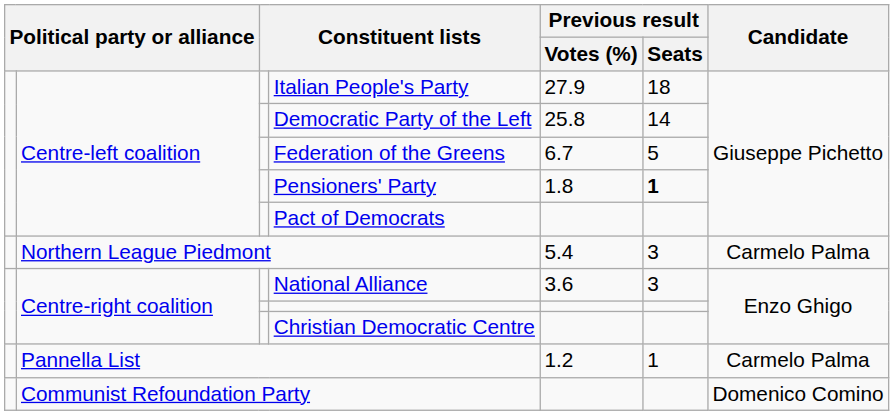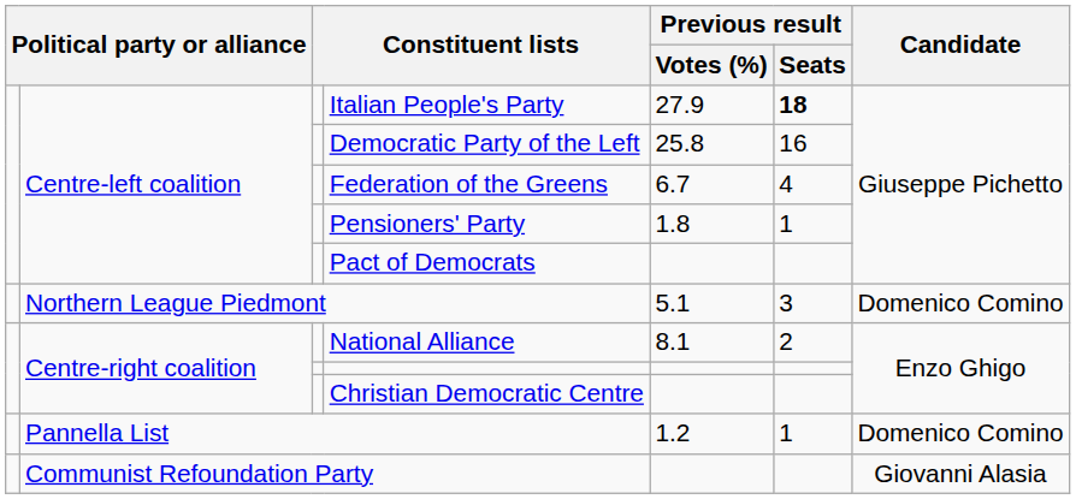Italian People's Party | Previous result / Seats: normal -> bold
Democratic Party of the Left | Previous result / Seats: 14 -> 16
Federation of the Greens | Previous result / Seats: 5 -> 4
Pensioners' Party | Previous result / Seats: bold -> normal
Northern League Piedmont | Previous result / Votes (%): 5.4 -> 5.1
Northern League Piedmont | Candidate: Carmelo Palma -> Domenico Comino
National Alliance | Previous result / Votes (%): 3.6 -> 8.1
National Alliance | Previous result / Seats: 3 -> 2
Pannella List | Candidate: Carmelo Palma -> Domenico Comino
Communist Refoundation Party | Candidate: Domenico Comino -> Giovanni Alasia
